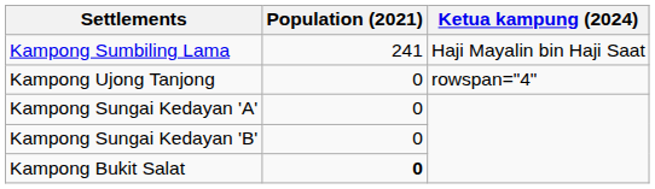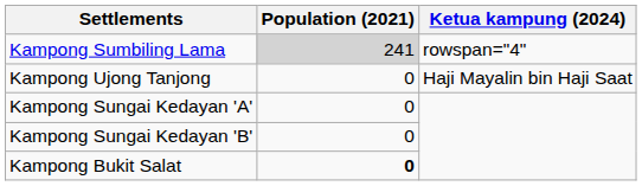Kampong Sumbiling Lama | Population (2021): no background -> lightgrey background
Kampong Sumbiling Lama | Ketua kampung (2024): Haji Mayalin bin Haji Saat -> rowspan="4"
Kampong Ujong Tanjong | Ketua kampung (2024): rowspan="4" -> Haji Mayalin bin Haji Saat
